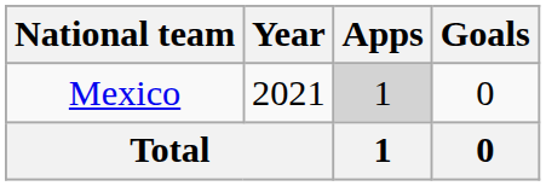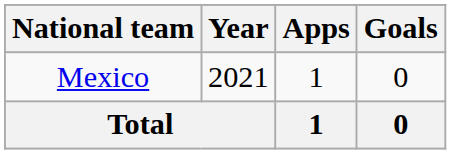Mexico | Apps: lightgrey background -> no background
